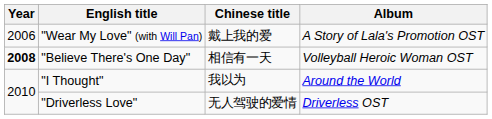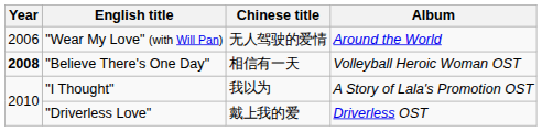"Wear My Love" (with Will Pan) | Chinese title: 戴上我的爱 -> 无人驾驶的爱情
"Wear My Love" (with Will Pan) | Album: A Story of Lala's Promotion OST -> Around the World
"I Thought" | Album: Around the World -> A Story of Lala's Promotion OST
"Driverless Love" | Chinese title: 无人驾驶的爱情 -> 戴上我的爱
